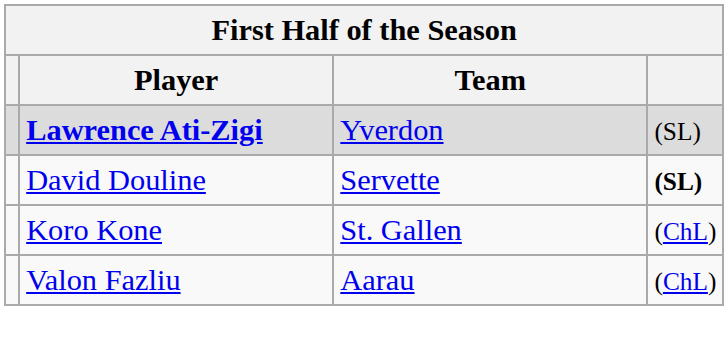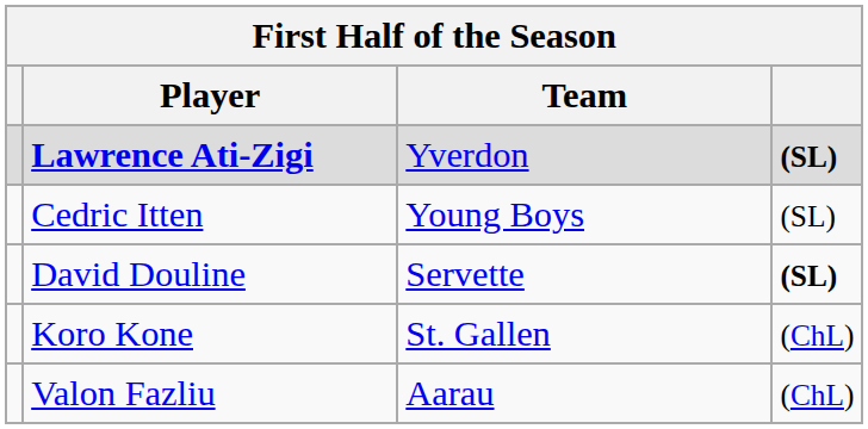Lawrence Ati-Zigi | column 4: normal -> bold
+ row: Cedric Itten | Young Boys | (SL)
